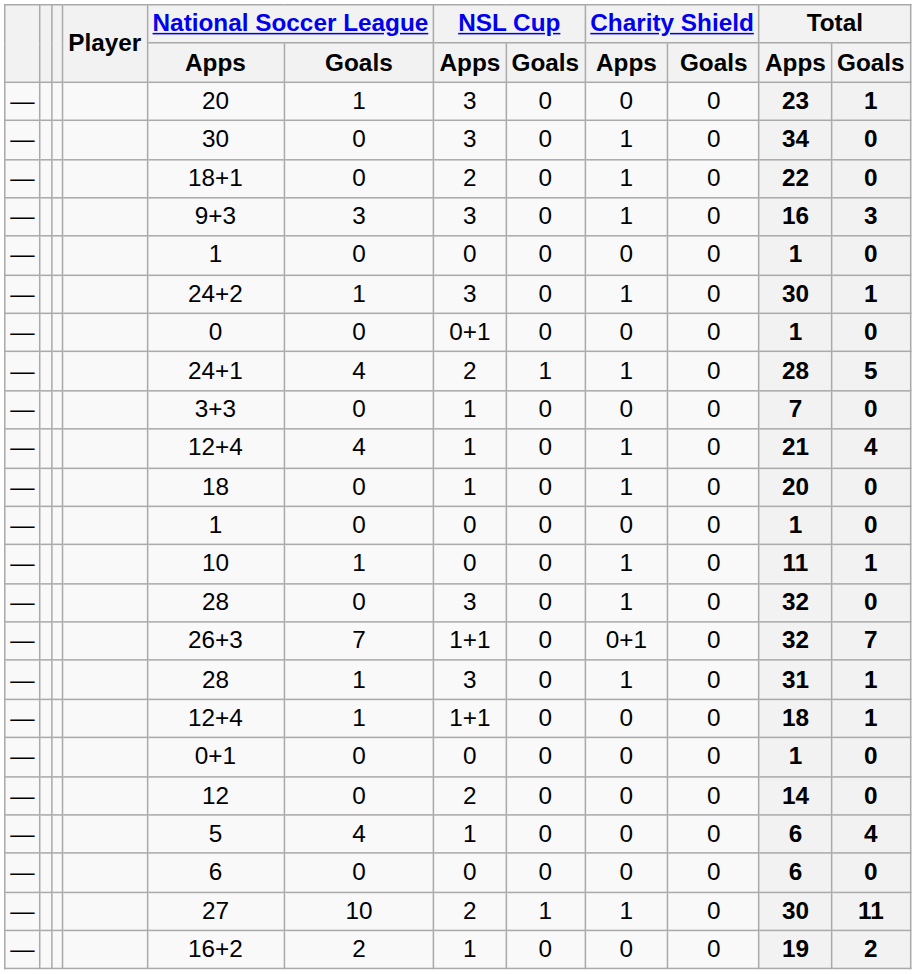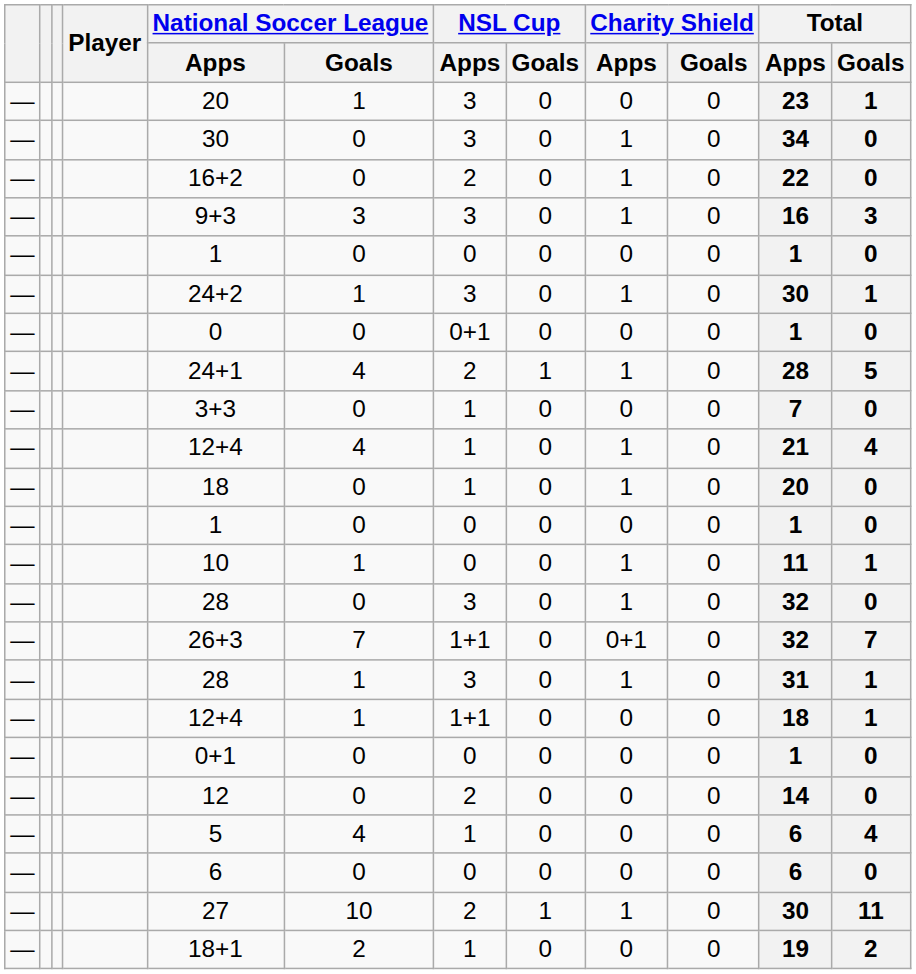row 5 | National Soccer League / Apps: 18+1 -> 16+2
row 25 | National Soccer League / Apps: 16+2 -> 18+1
